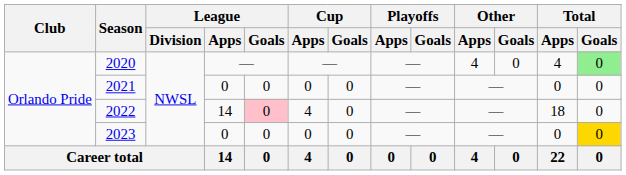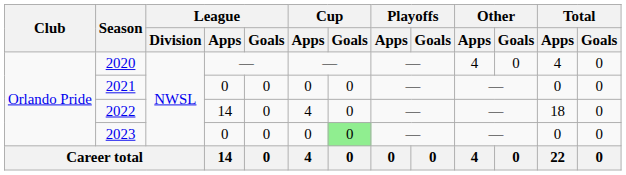2020 | Total / Goals: lightgreen background -> no background
2022 | League / Goals: pink background -> no background
2023 | Cup / Goals: no background -> lightgreen background
2023 | Total / Goals: gold background -> no background
